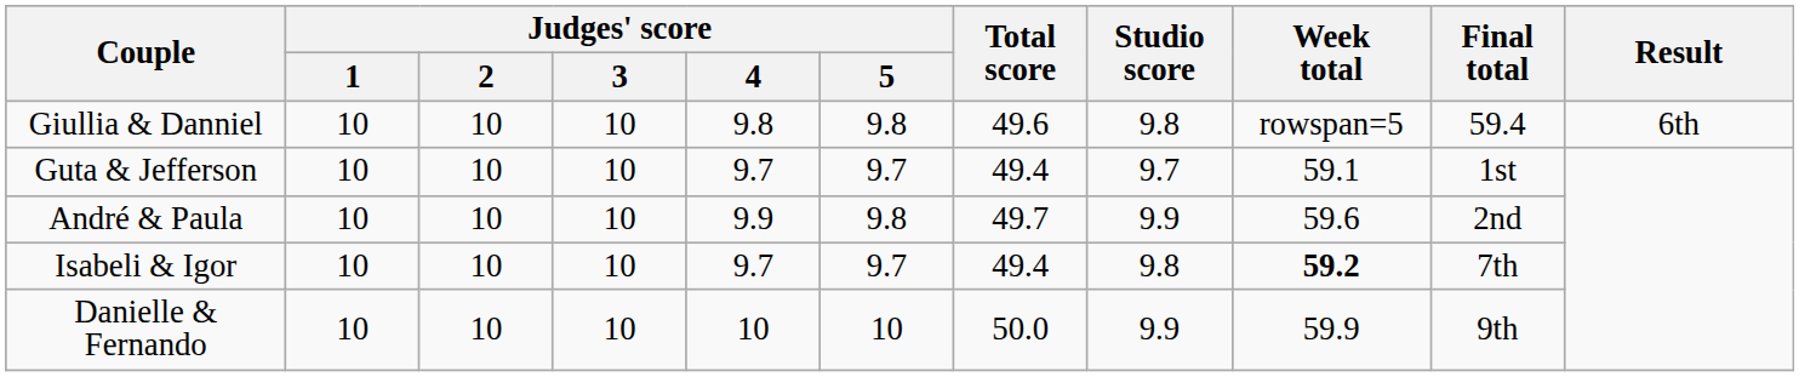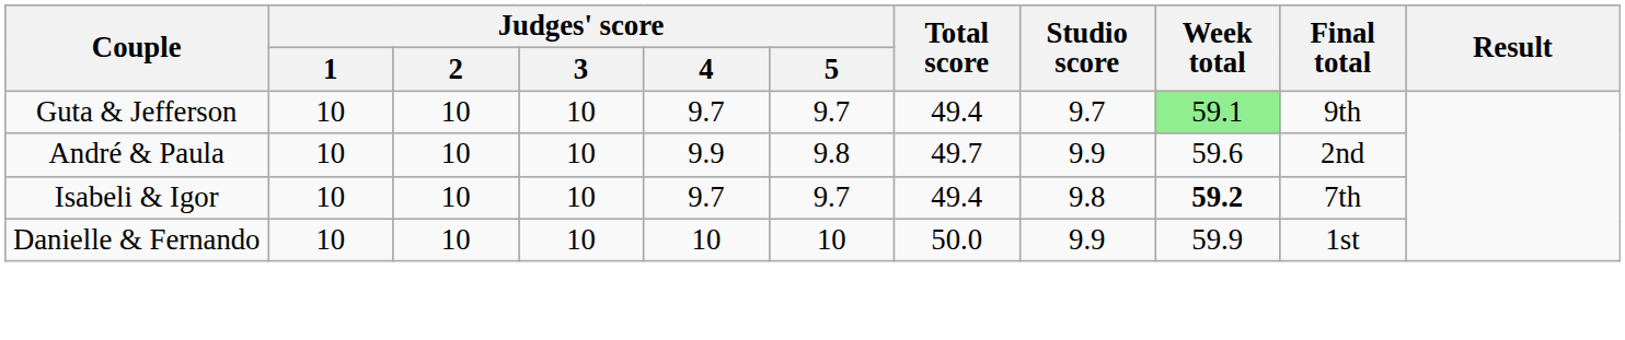- row: Giullia & Danniel | 10 | 10 | 10 | 9.8 | 9.8 | 49.6 | 9.8 | rowspan=5 | 59.4 | 6th
Guta & Jefferson | Week total: no background -> lightgreen background
Guta & Jefferson | Final total: 1st -> 9th
Danielle & Fernando | Final total: 9th -> 1st
